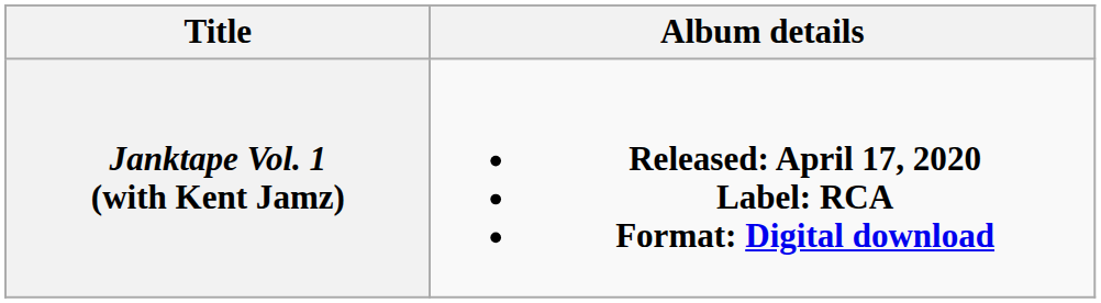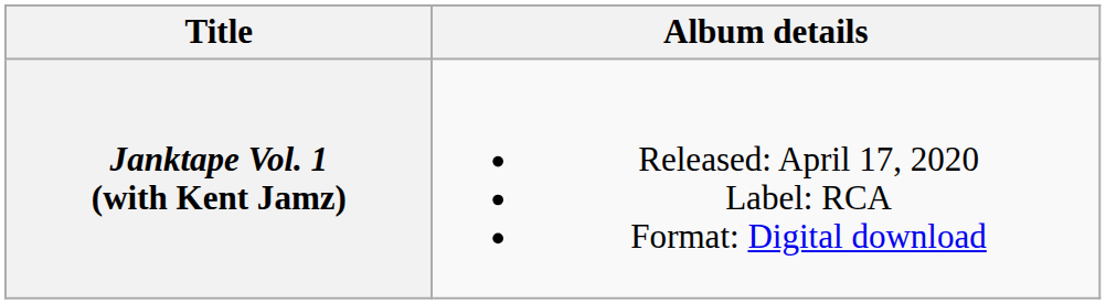Janktape Vol. 1 (with Kent Jamz) | Album details: bold -> normal
